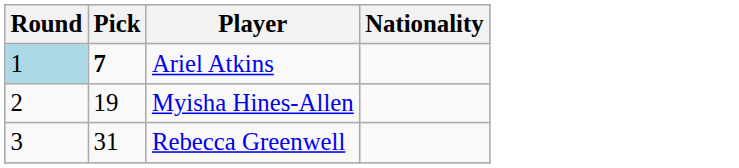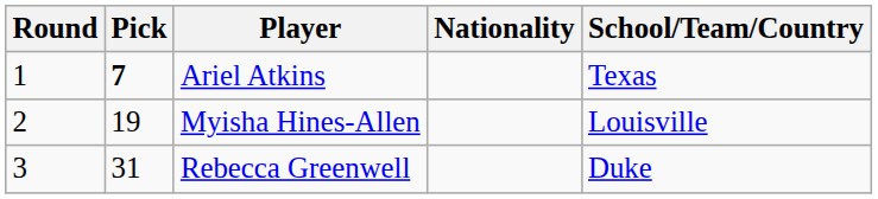+ column: School/Team/Country | Texas | Louisville | Duke
Ariel Atkins | Round: lightblue background -> no background
